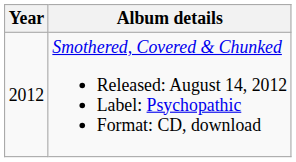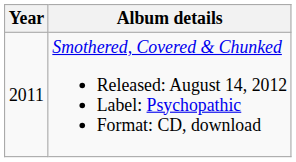row 2 | Year: 2012 -> 2011
